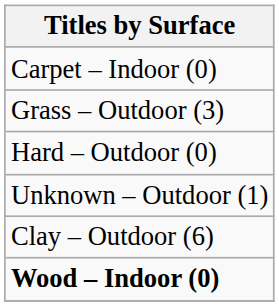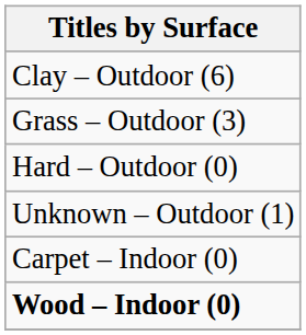row 2 | column 1: Carpet – Indoor (0) -> Clay – Outdoor (6)
row 6 | column 1: Clay – Outdoor (6) -> Carpet – Indoor (0)
